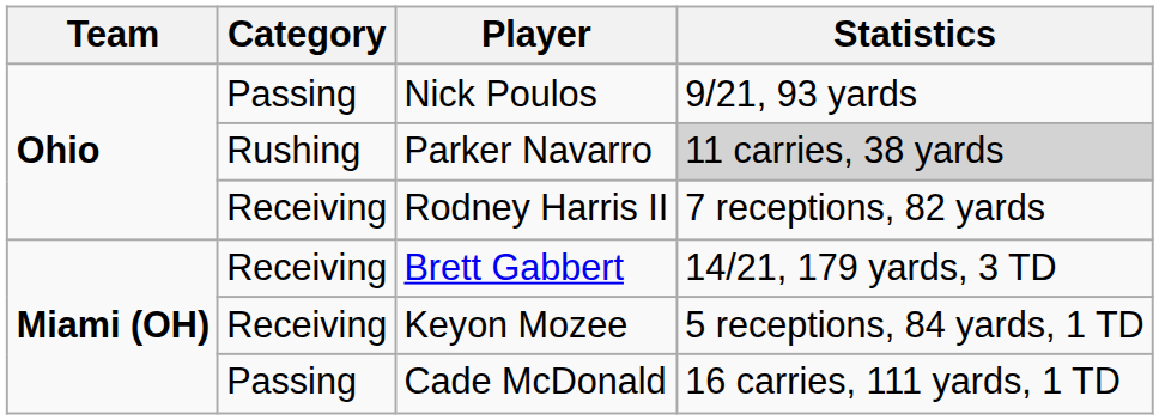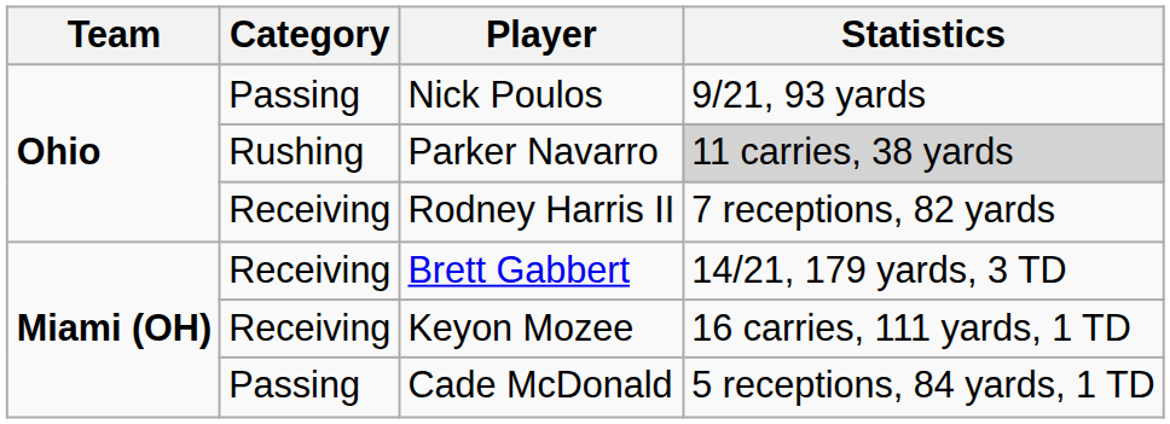Keyon Mozee | Statistics: 5 receptions, 84 yards, 1 TD -> 16 carries, 111 yards, 1 TD
Cade McDonald | Statistics: 16 carries, 111 yards, 1 TD -> 5 receptions, 84 yards, 1 TD
